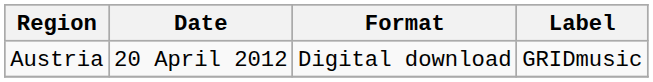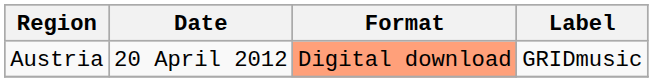Austria | Format: no background -> lightsalmon background
